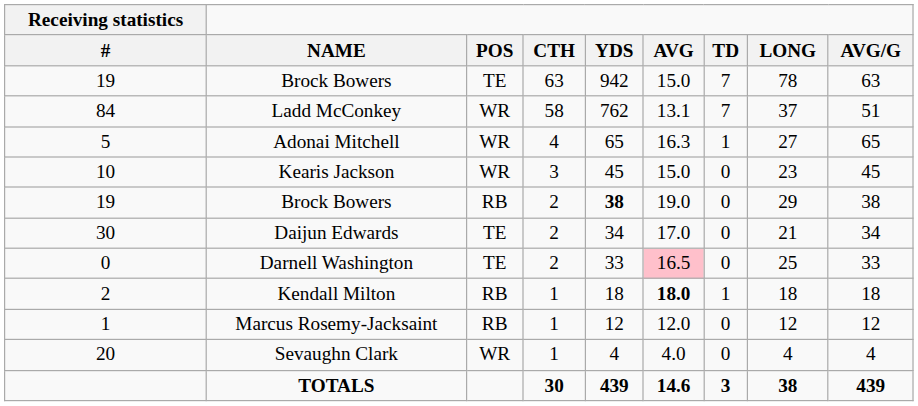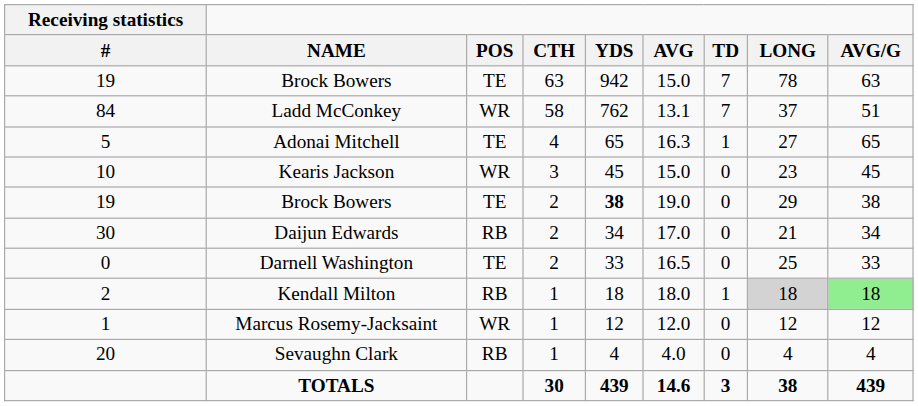Adonai Mitchell | POS: WR -> TE
Brock Bowers / 2 | POS: RB -> TE
Daijun Edwards | POS: TE -> RB
Darnell Washington | AVG: pink background -> no background
Kendall Milton | AVG: bold -> normal
Kendall Milton | LONG: no background -> lightgrey background
Kendall Milton | AVG/G: no background -> lightgreen background
Marcus Rosemy-Jacksaint | POS: RB -> WR
Sevaughn Clark | POS: WR -> RB
